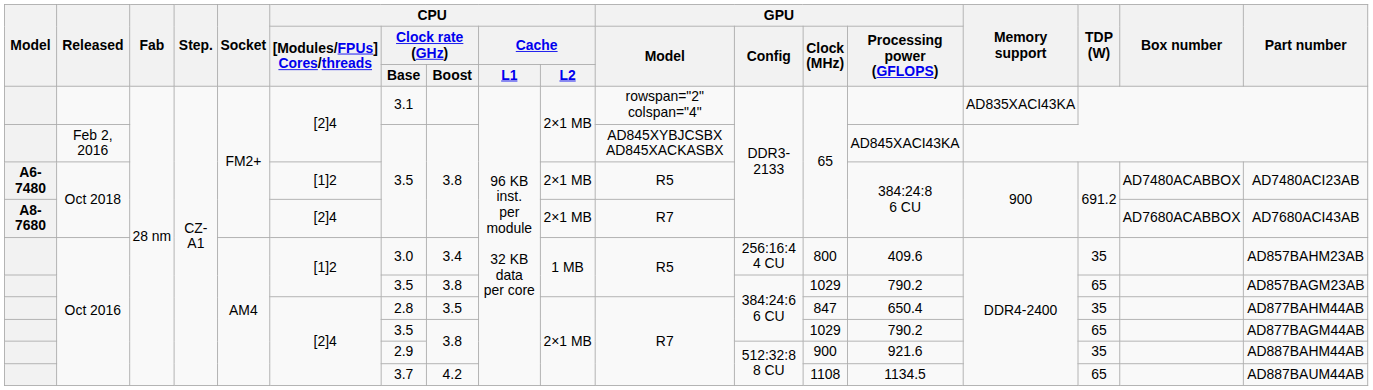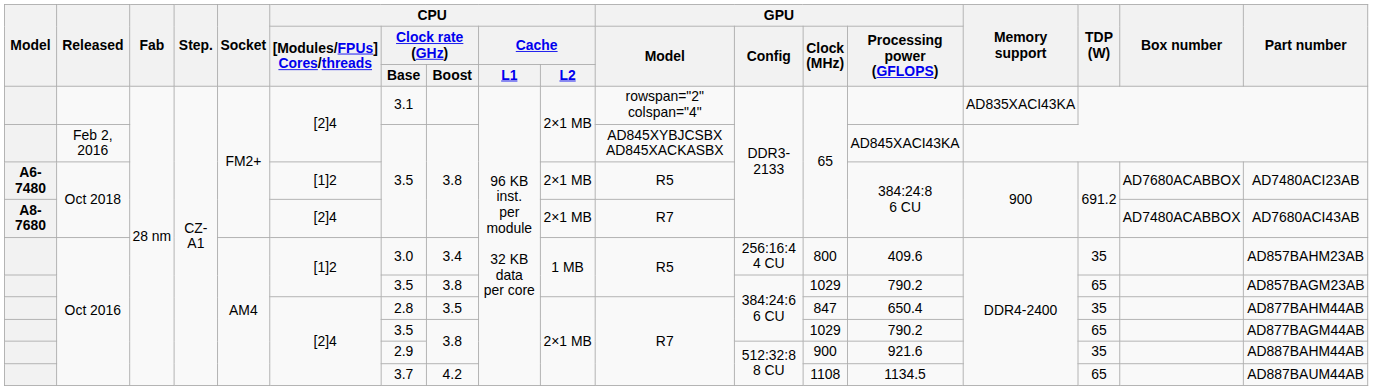A6-7480 / Oct 2018 | Box number: AD7480ACABBOX -> AD7680ACABBOX
A8-7680 / Oct 2018 | Box number: AD7680ACABBOX -> AD7480ACABBOX
